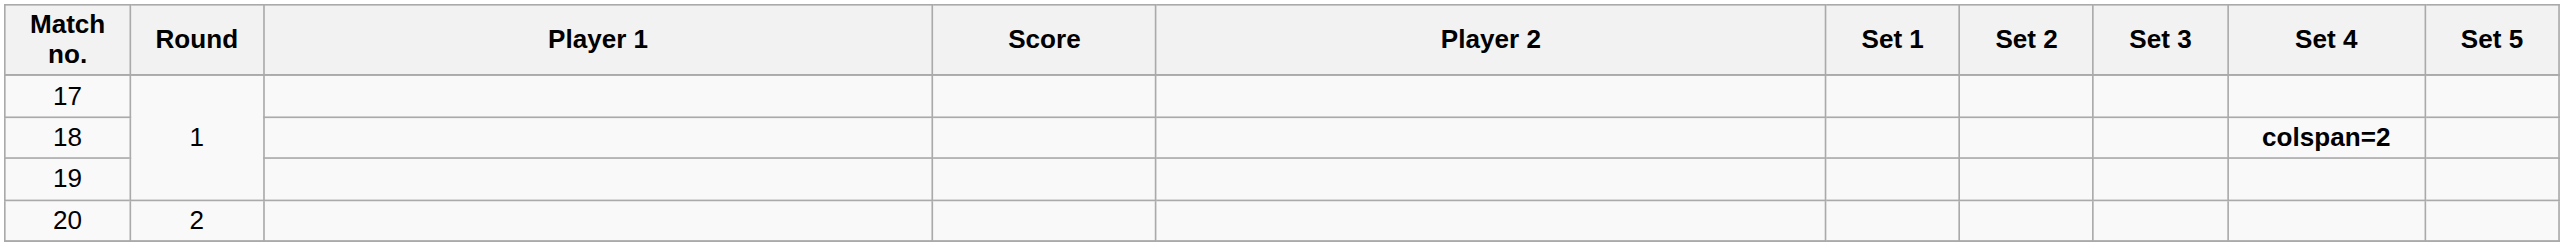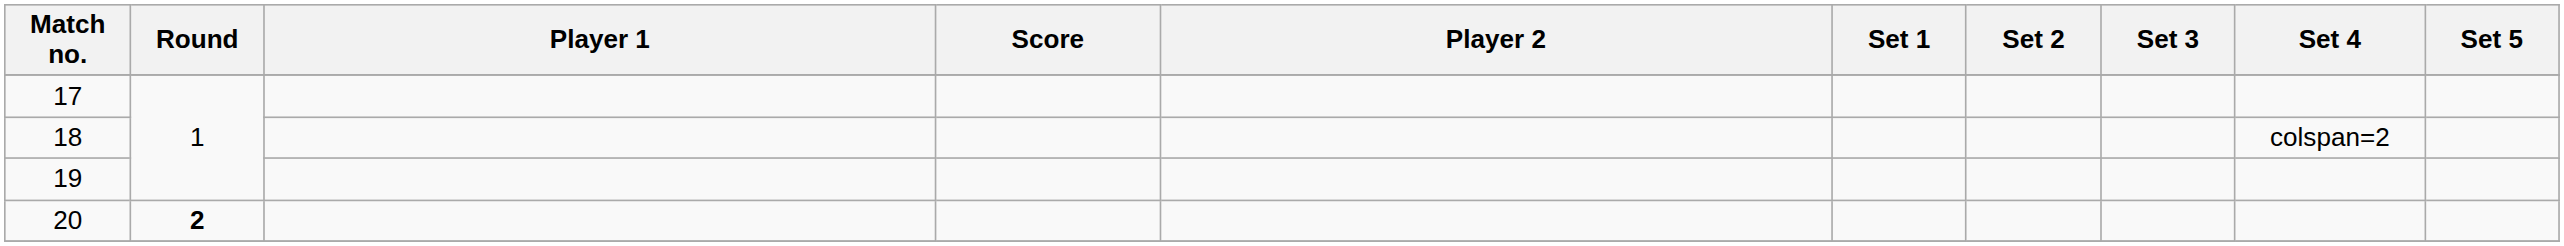18 | Set 4: bold -> normal
20 | Round: normal -> bold
